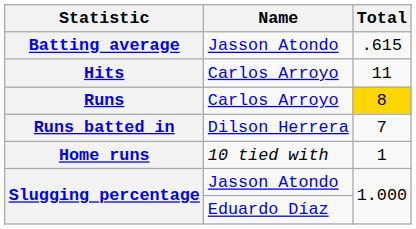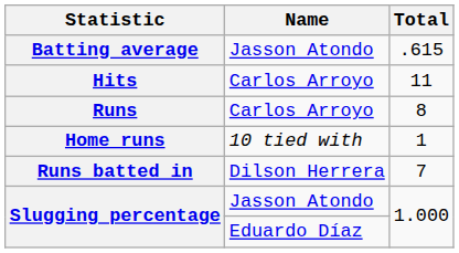Runs | Total: gold background -> no background
rows swapped: Home runs <-> Runs batted in
